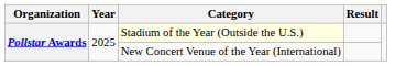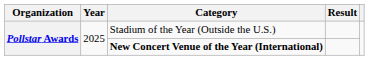Stadium of the Year (Outside the U.S.) | Category: lightyellow background -> no background
New Concert Venue of the Year (International) | Category: normal -> bold
